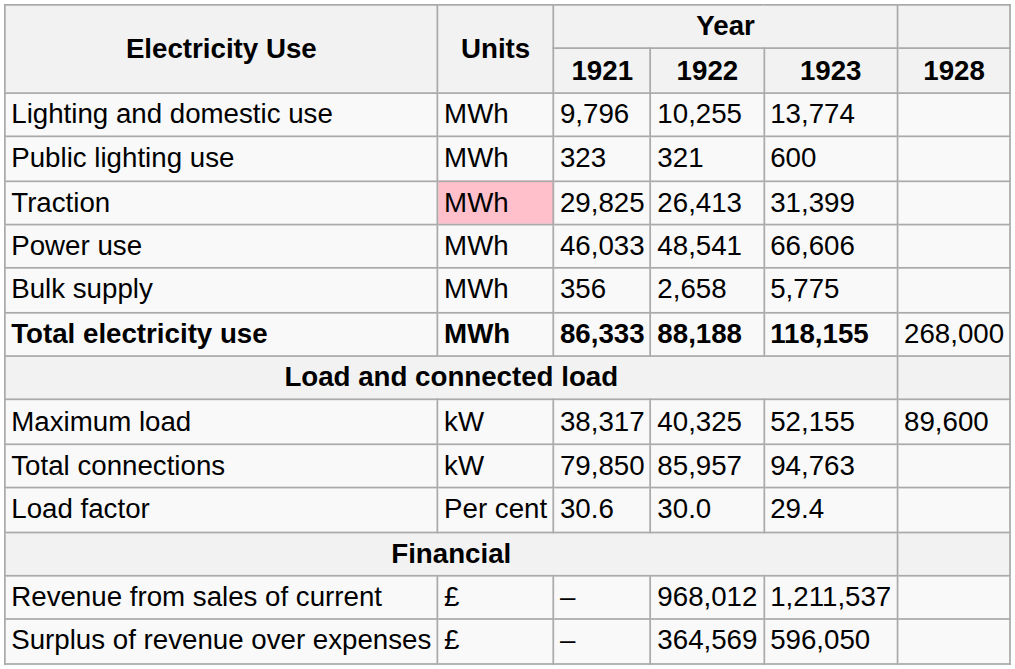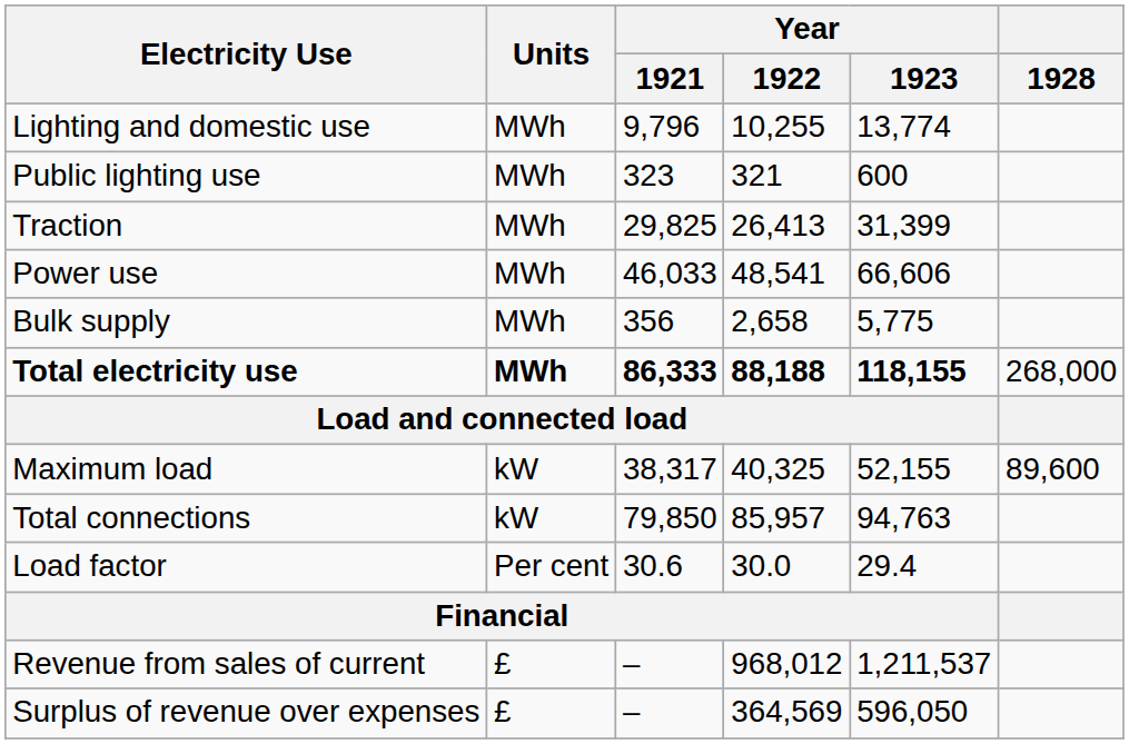Traction | Units: pink background -> no background
